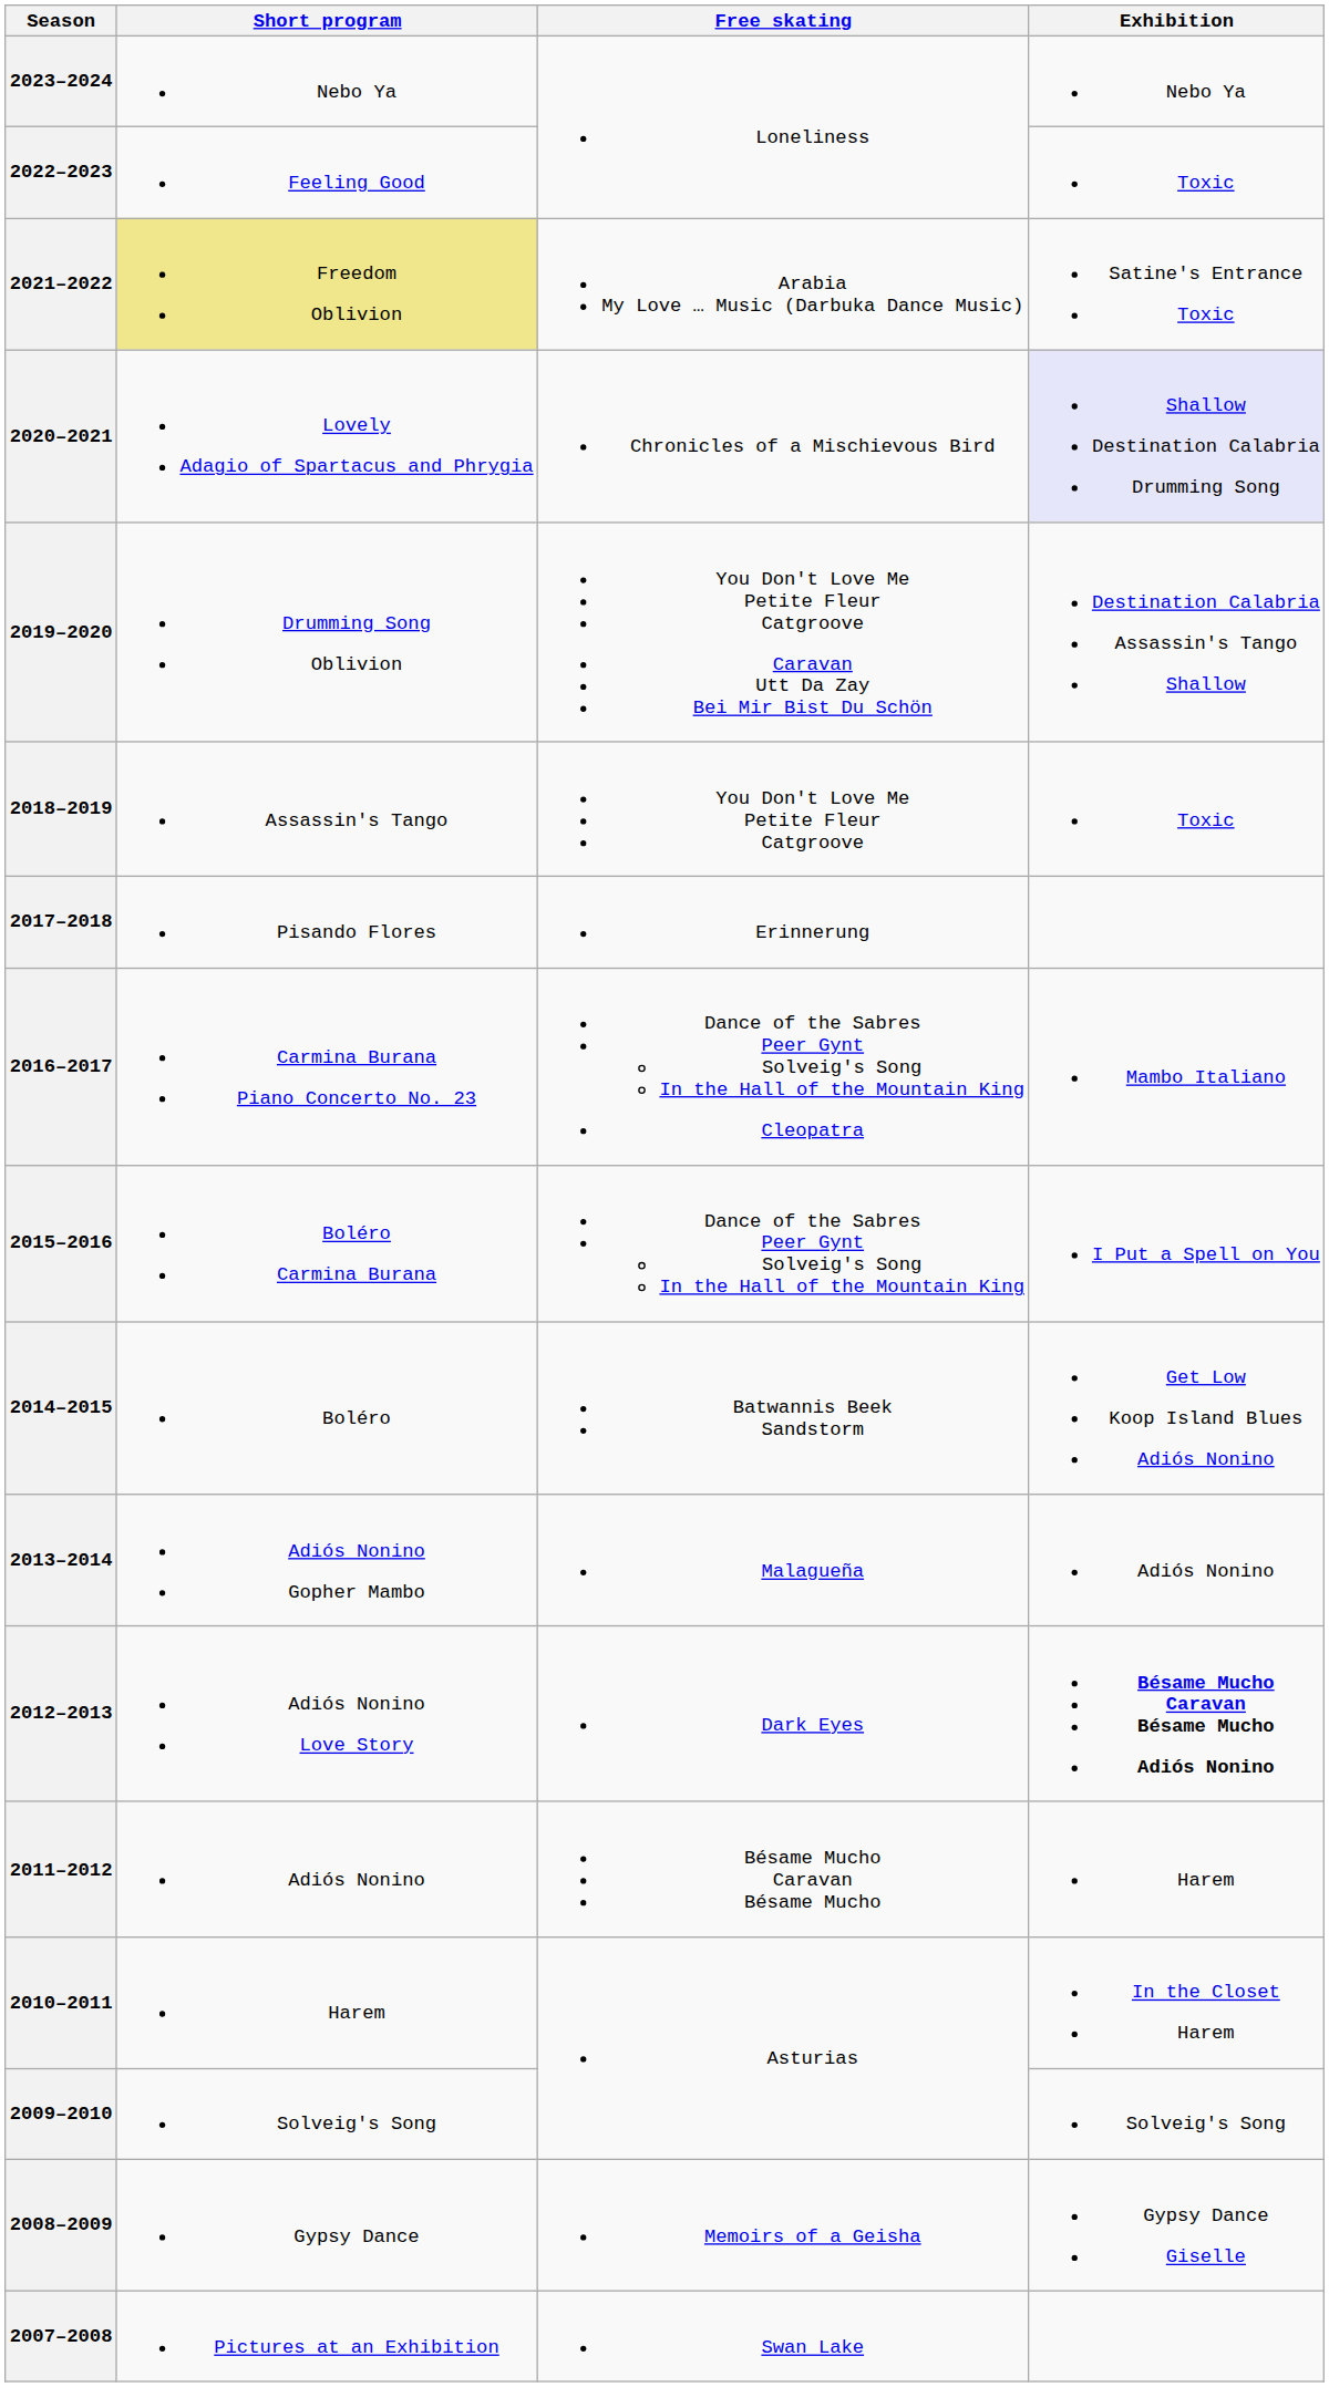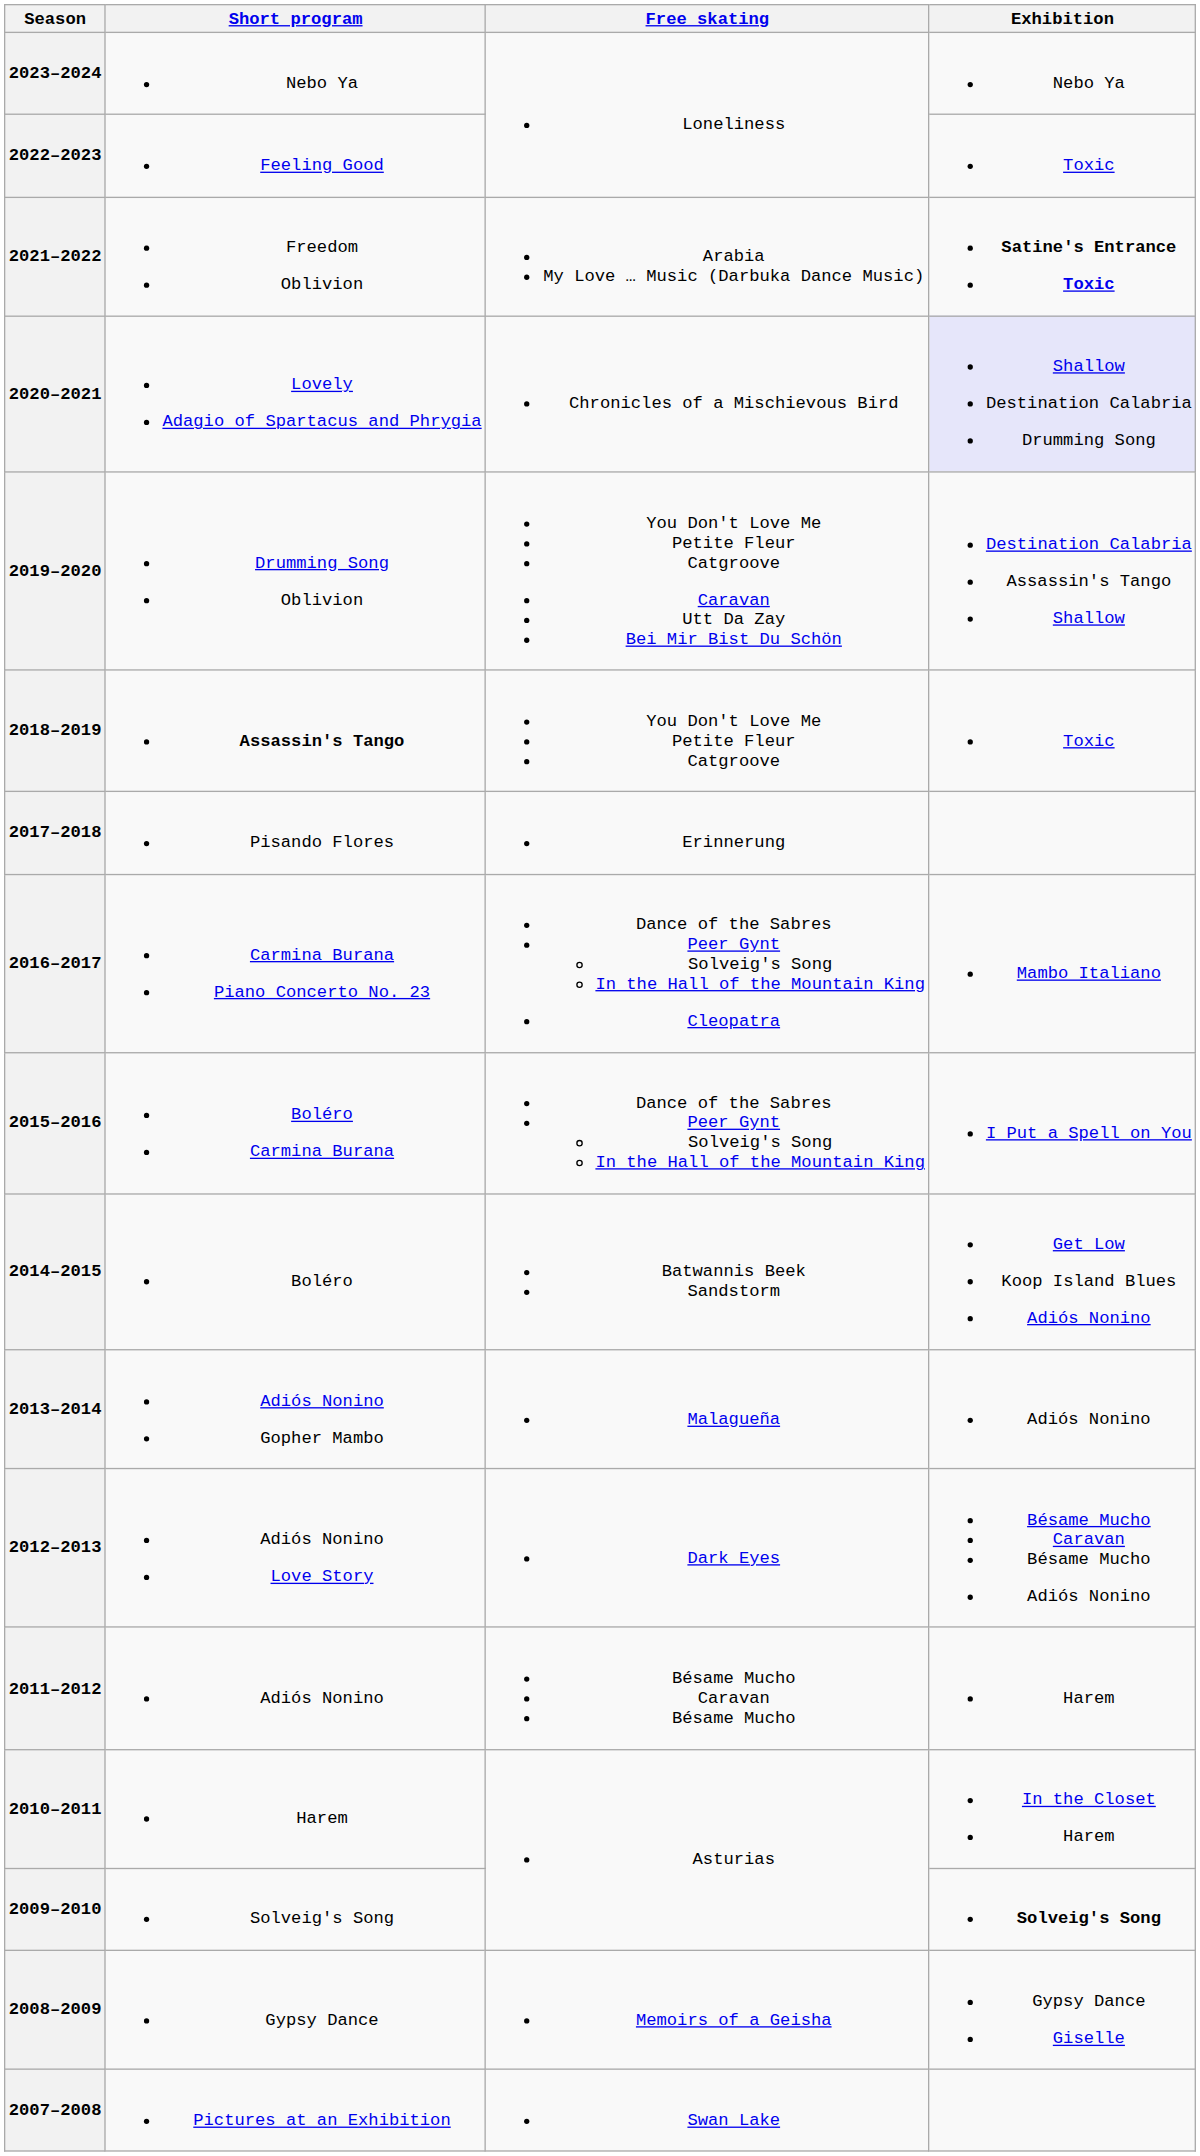2021–2022 | Short program: khaki background -> no background
2021–2022 | Exhibition: normal -> bold
2018–2019 | Short program: normal -> bold
2012–2013 | Exhibition: bold -> normal
2009–2010 | Exhibition: normal -> bold
